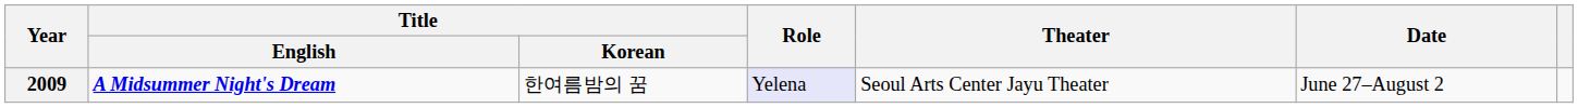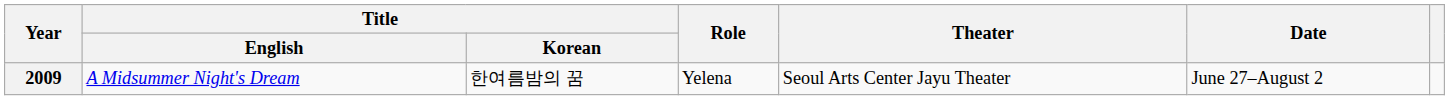2009 | Title / English: bold -> normal
2009 | Role: lavender background -> no background
